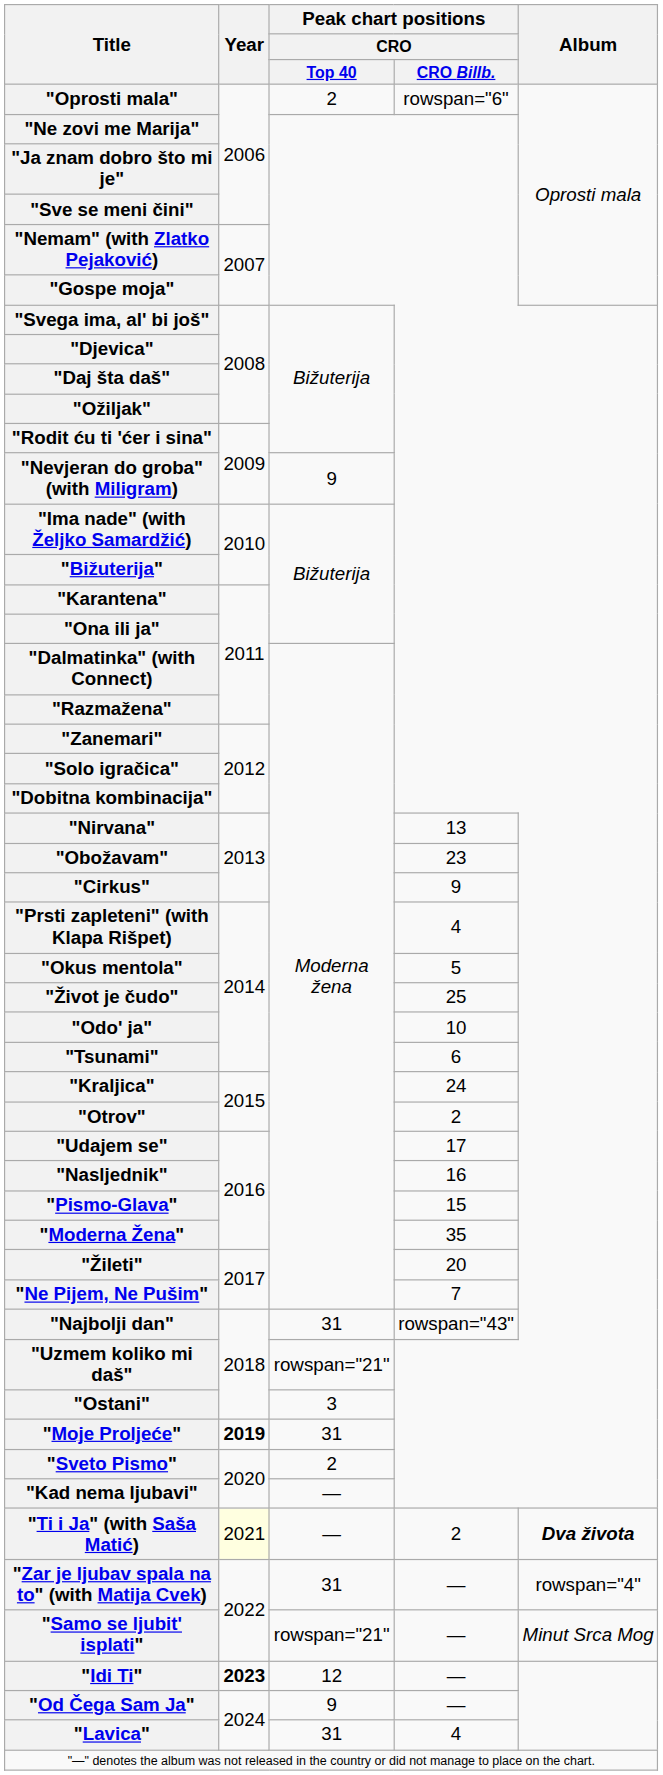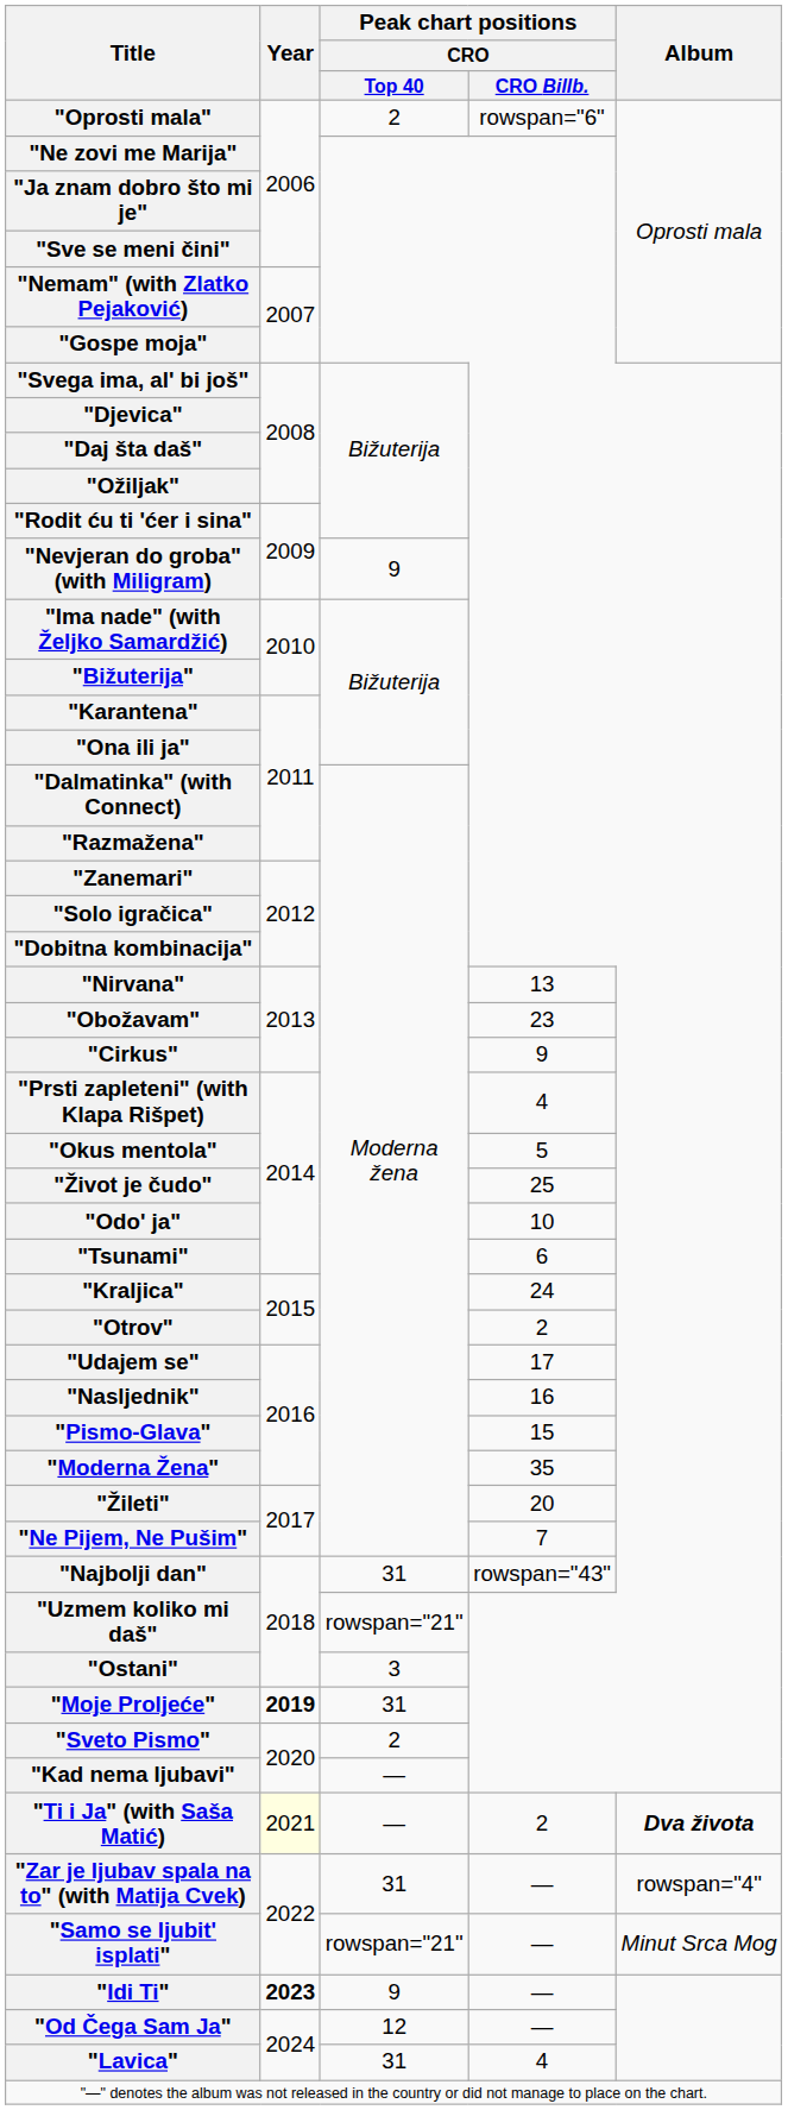"Idi Ti" | Peak chart positions / CRO / Top 40: 12 -> 9
"Od Čega Sam Ja" | Peak chart positions / CRO / Top 40: 9 -> 12
